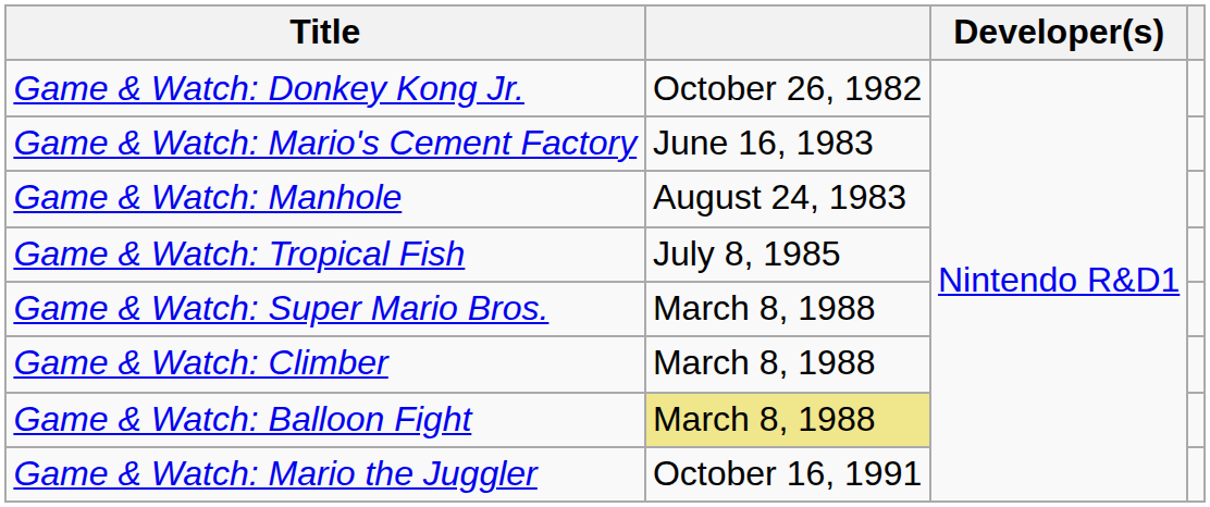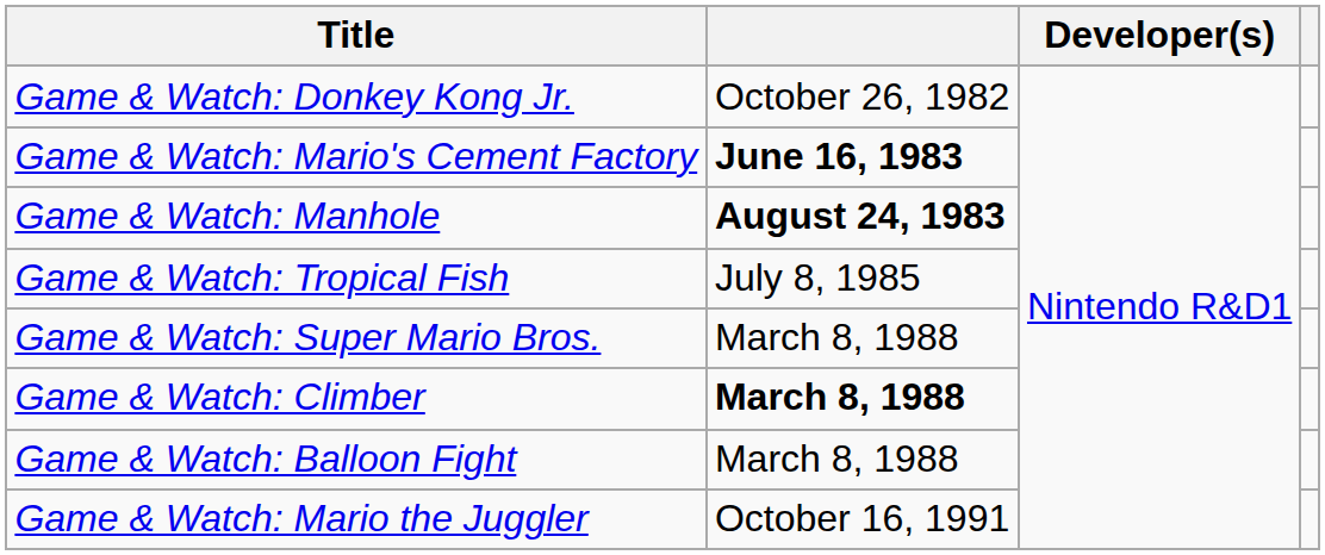Game & Watch: Mario's Cement Factory | column 2: normal -> bold
Game & Watch: Manhole | column 2: normal -> bold
Game & Watch: Climber | column 2: normal -> bold
Game & Watch: Balloon Fight | column 2: khaki background -> no background
